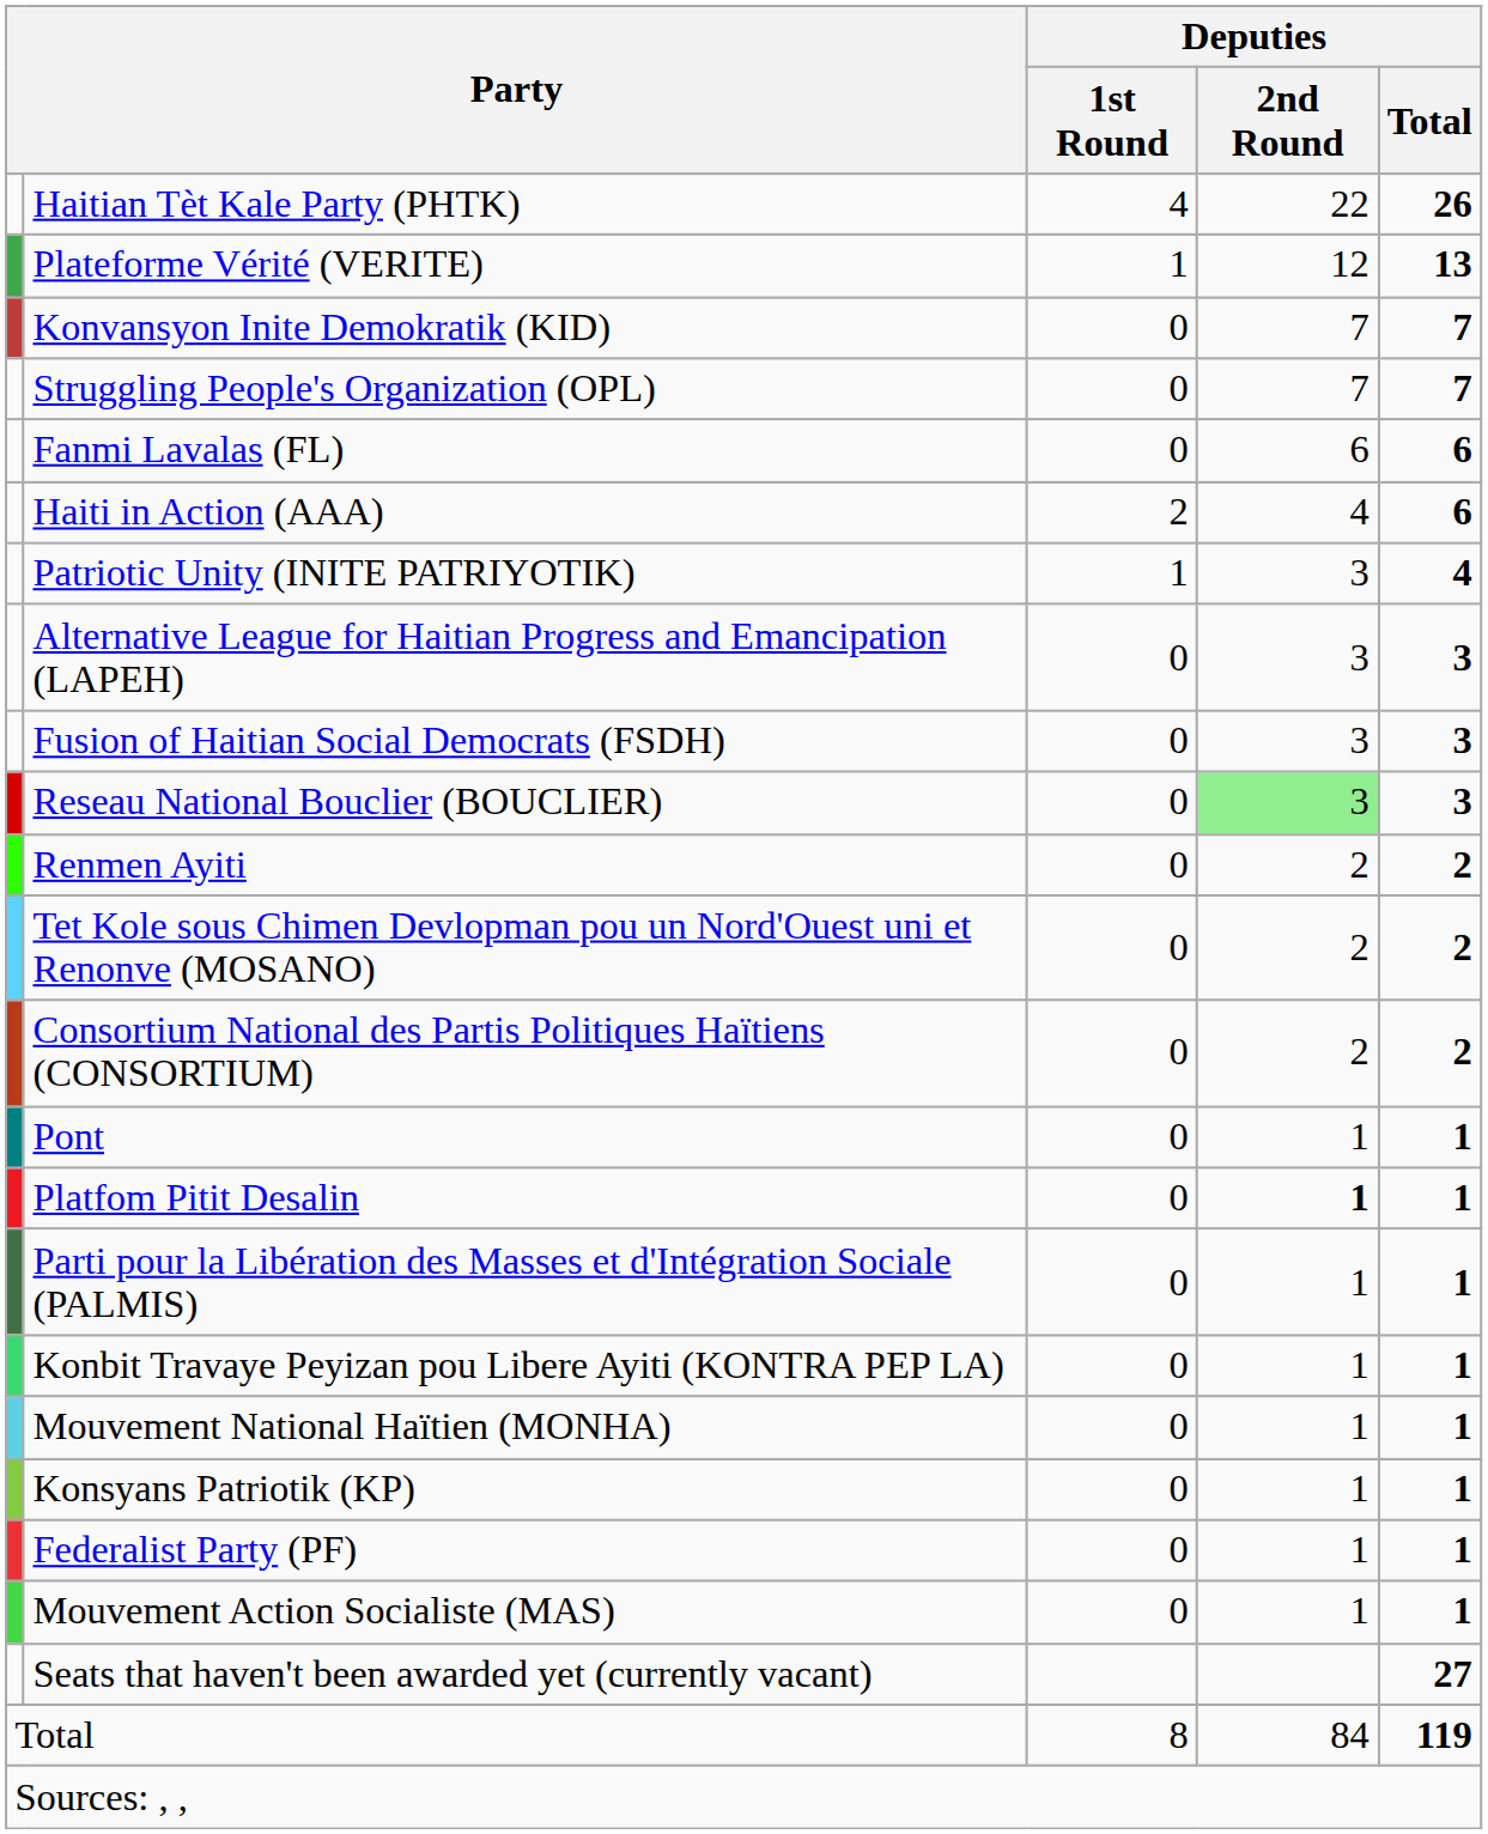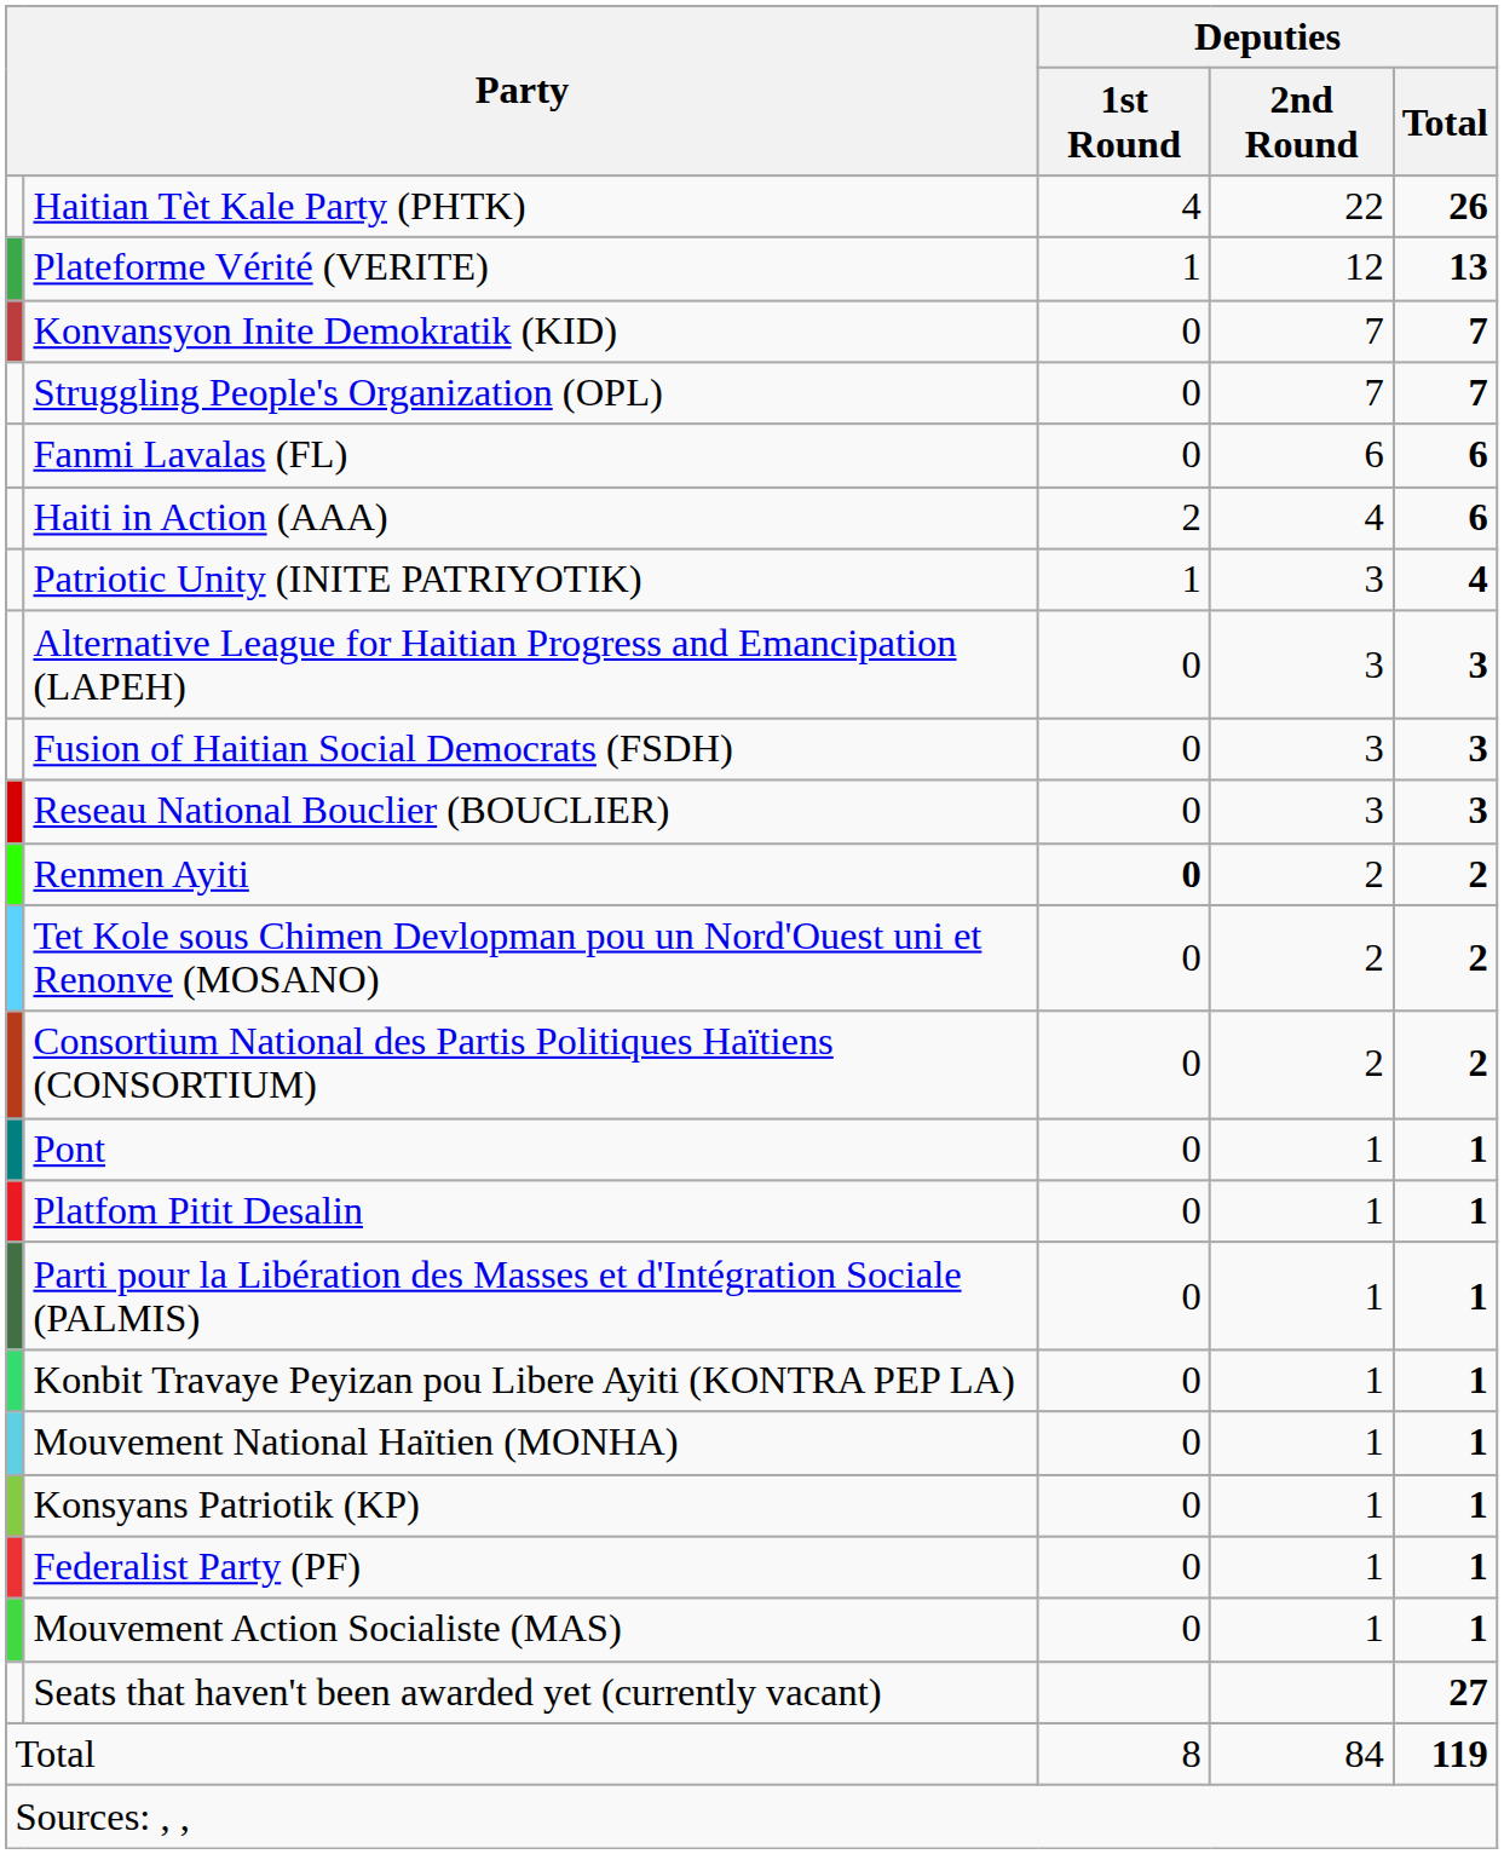Reseau National Bouclier (BOUCLIER) | Deputies / 2nd Round: lightgreen background -> no background
Renmen Ayiti | Deputies / 1st Round: normal -> bold
Platfom Pitit Desalin | Deputies / 2nd Round: bold -> normal
